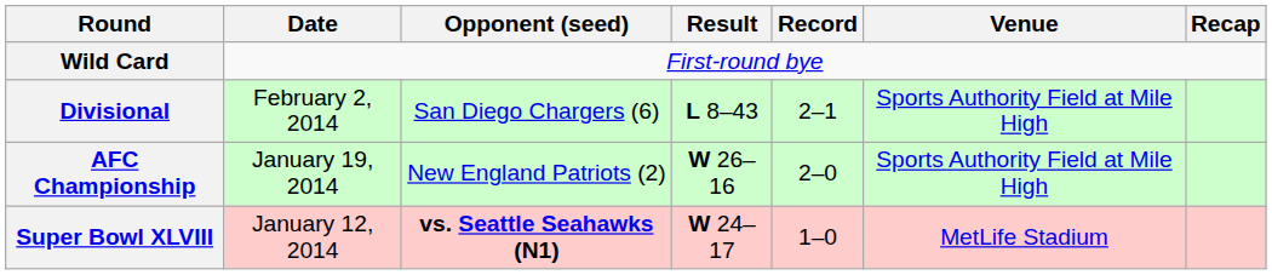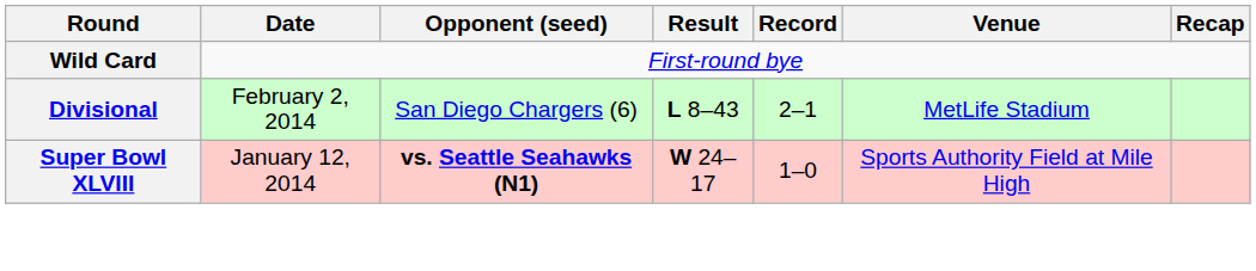Divisional | Venue: Sports Authority Field at Mile High -> MetLife Stadium
- row: AFC Championship | January 19, 2014 | New England Patriots (2) | W 26–16 | 2–0 | Sports Authority Field at Mile High
Super Bowl XLVIII | Venue: MetLife Stadium -> Sports Authority Field at Mile High
